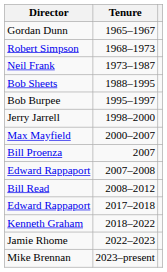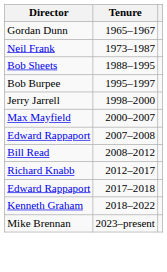- row: Robert Simpson | 1968–1973
- row: Bill Proenza | 2007
+ row: Richard Knabb | 2012–2017
- row: Jamie Rhome | 2022–2023
